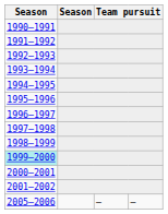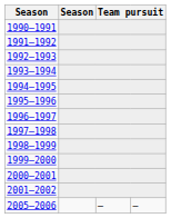1999–2000 | column 1: paleturquoise background -> no background
